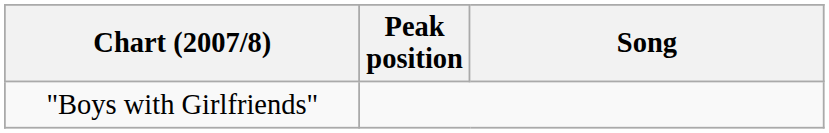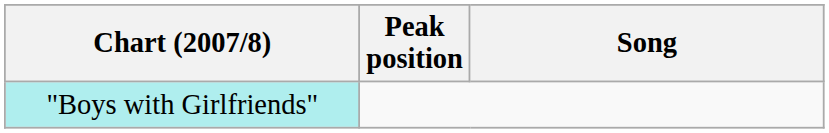"Boys with Girlfriends" | Chart (2007/8): no background -> paleturquoise background
